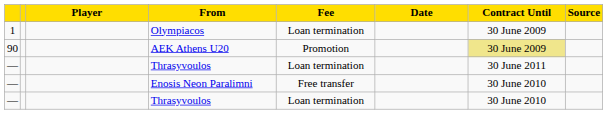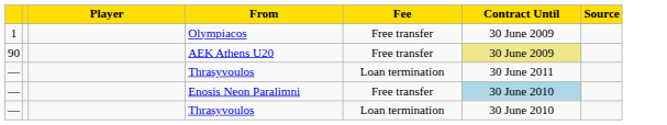- column: Date
Olympiacos | Fee: Loan termination -> Free transfer
AEK Athens U20 | Fee: Promotion -> Free transfer
Enosis Neon Paralimni | Contract Until: no background -> lightblue background
